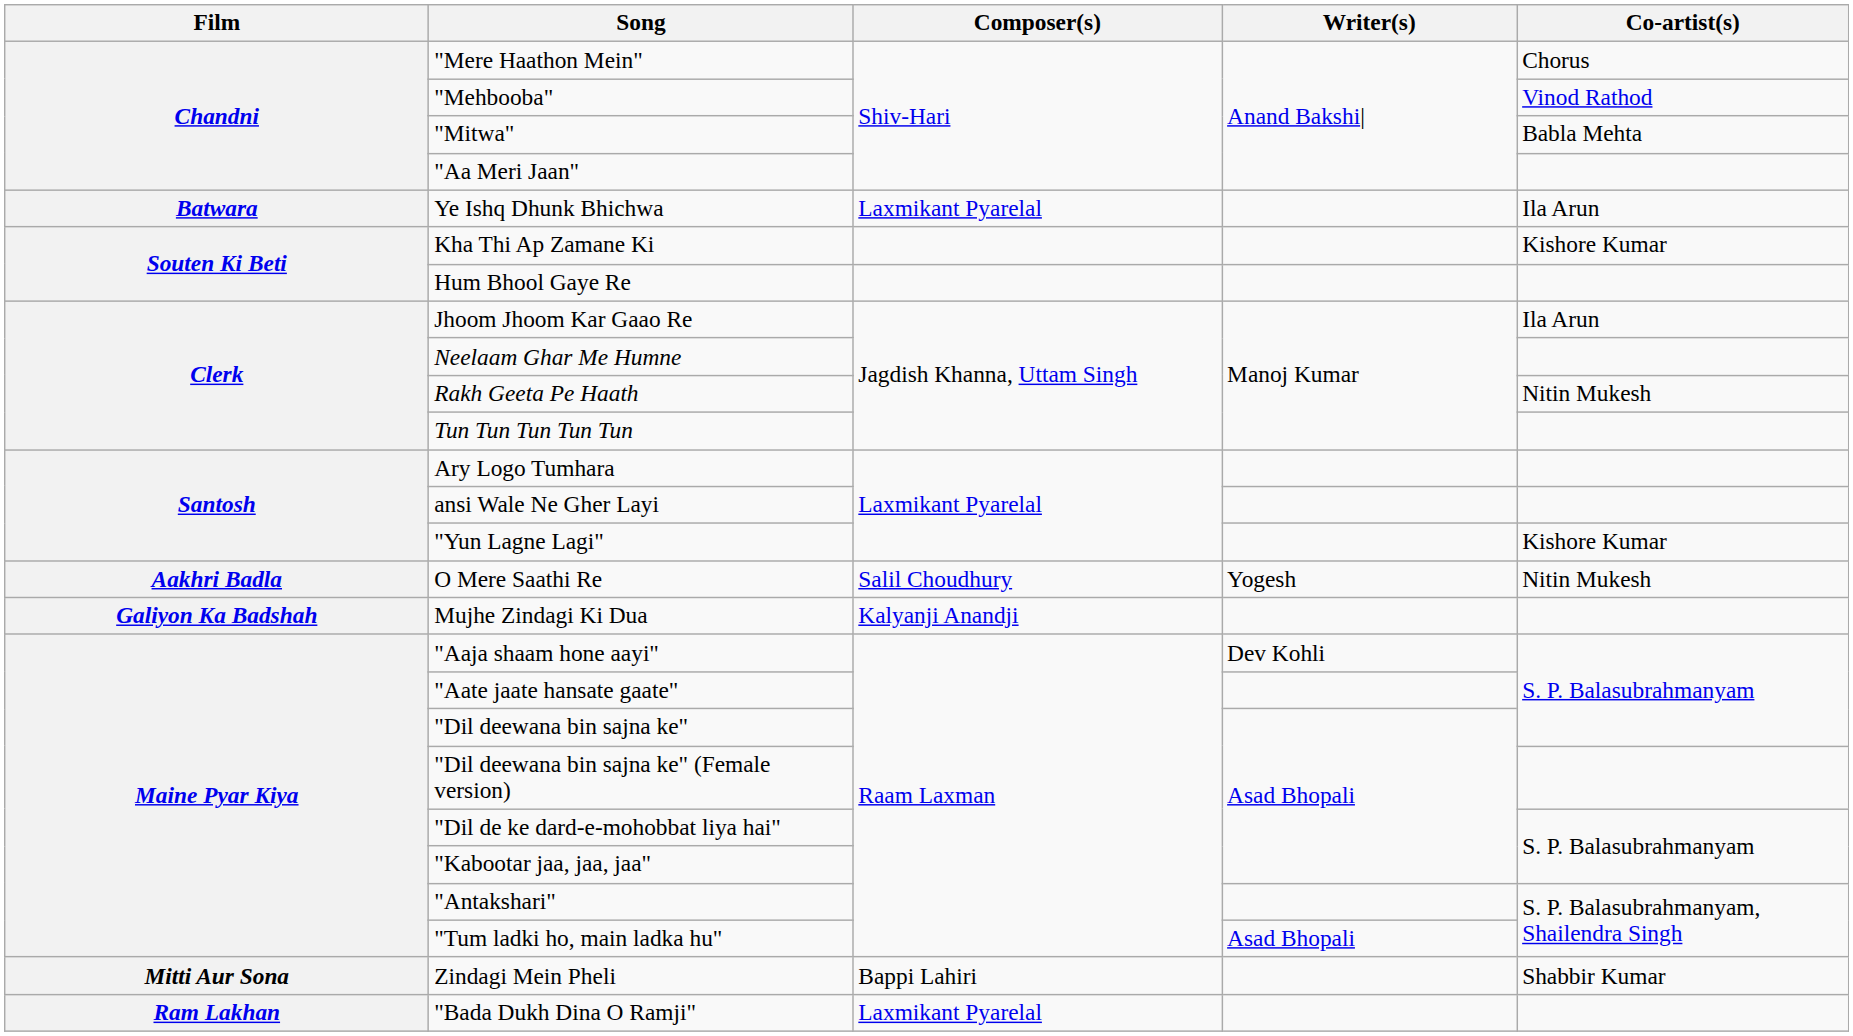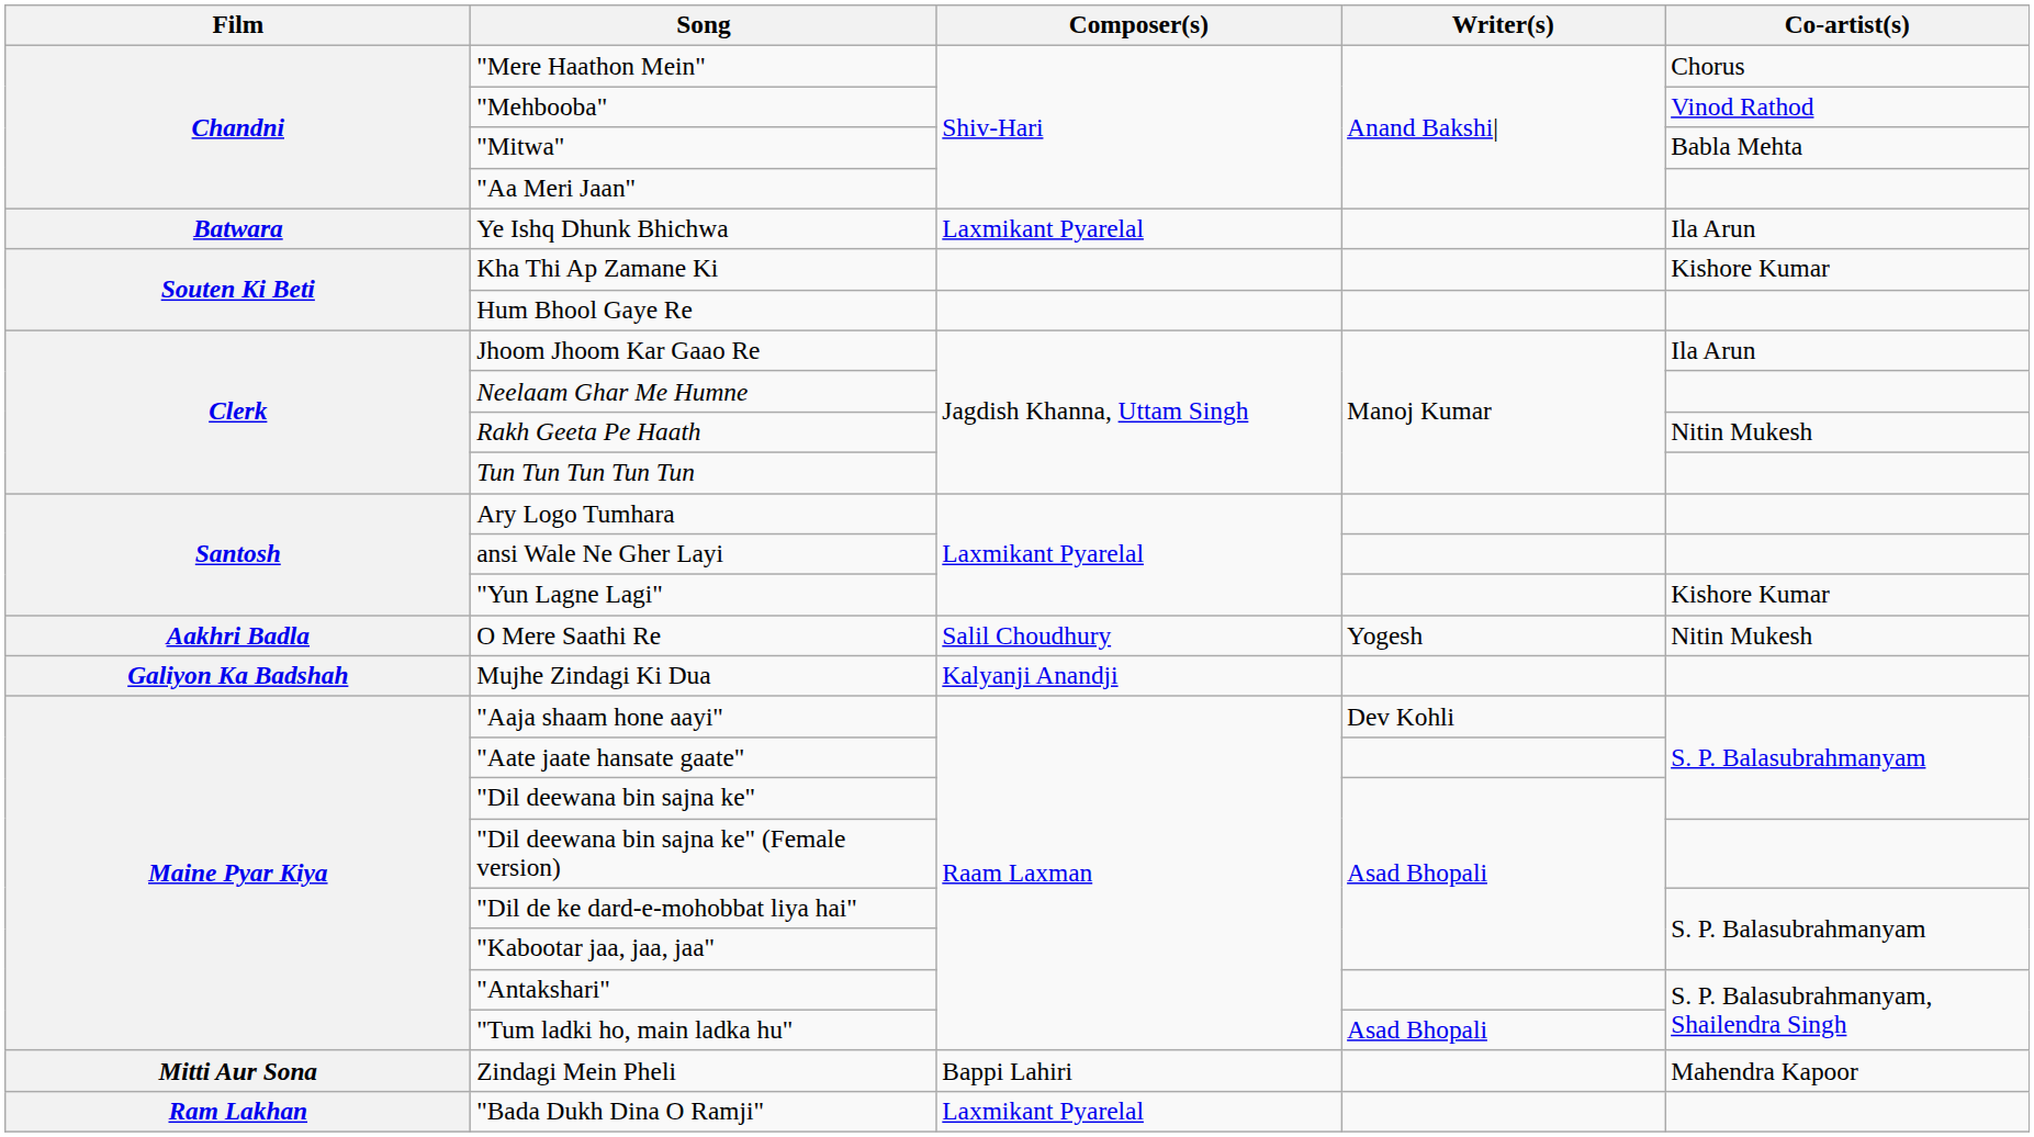Zindagi Mein Pheli | Co-artist(s): Shabbir Kumar -> Mahendra Kapoor
